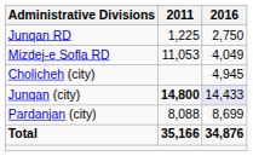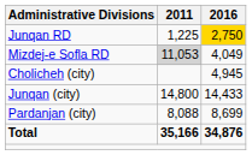Junqan RD | 2016: no background -> gold background
Mizdej-e Sofla RD | 2011: no background -> lightgrey background
Junqan (city) | 2011: bold -> normal
Junqan (city) | 2016: lavender background -> no background
